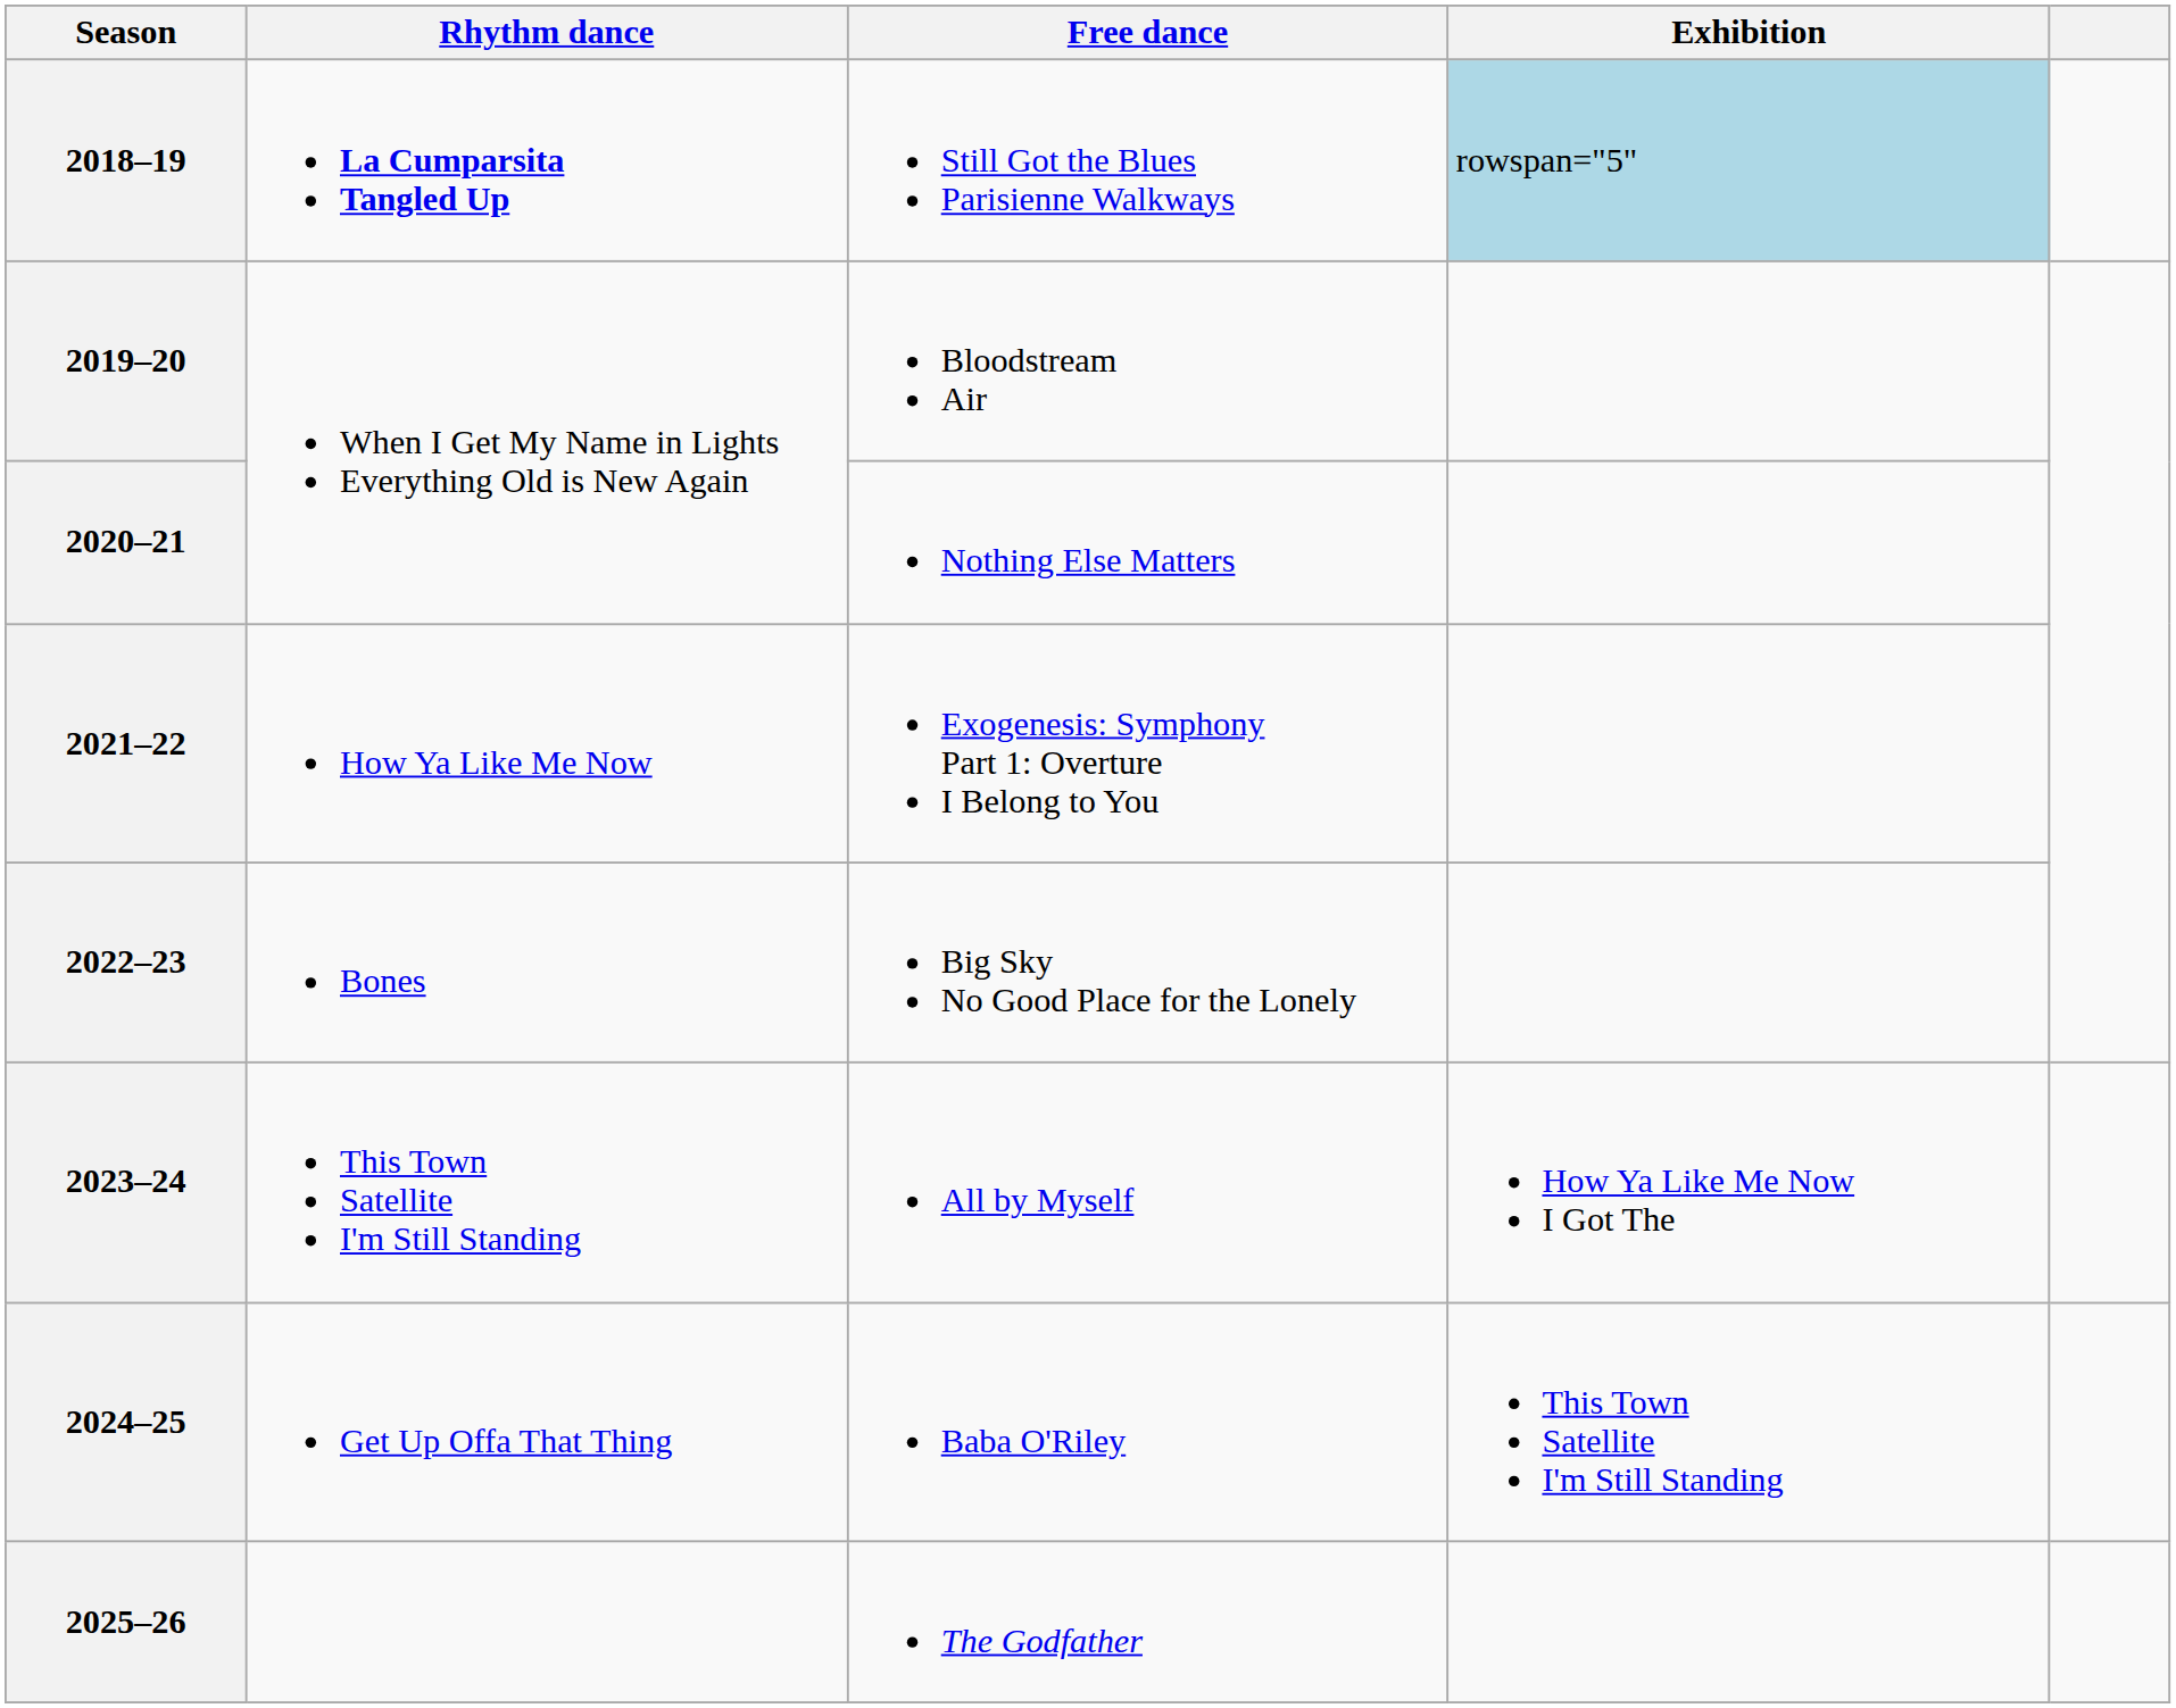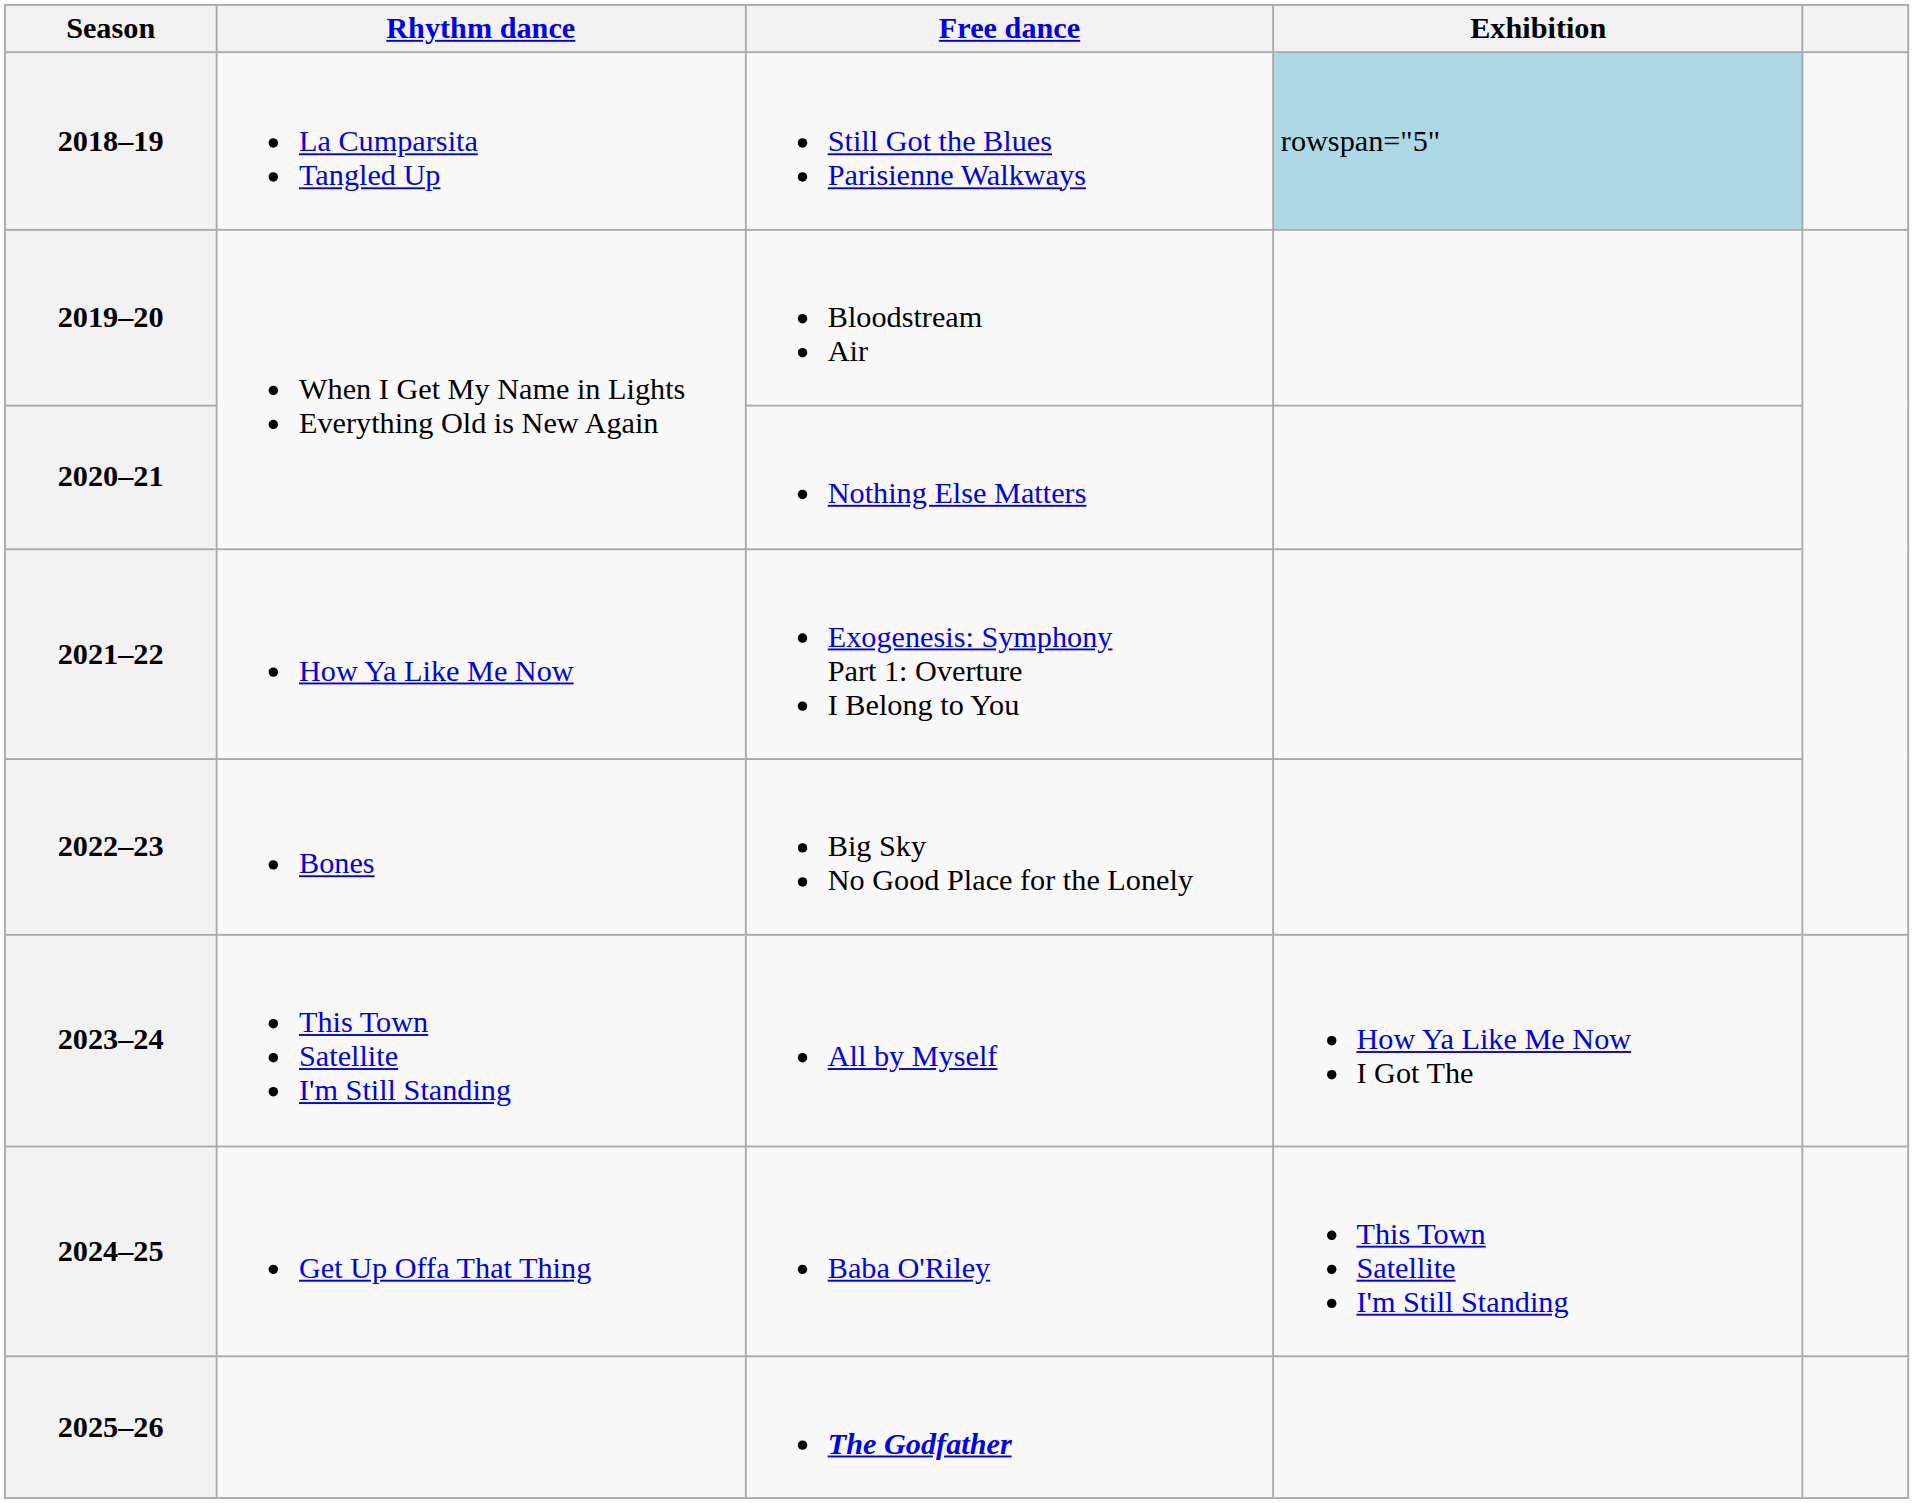2018–19 | Rhythm dance: bold -> normal
2025–26 | Free dance: normal -> bold
